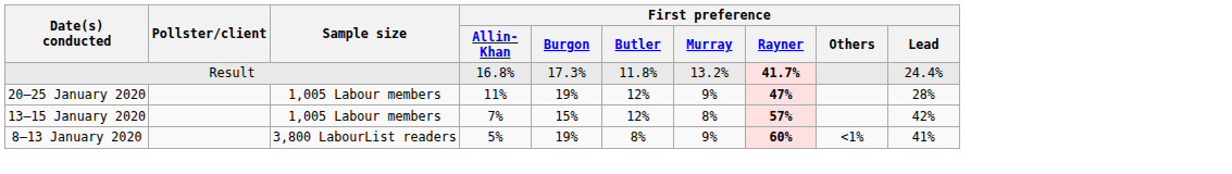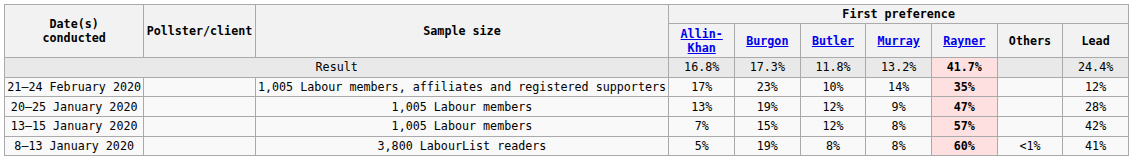+ row: 21–24 February 2020 | 1,005 Labour members, affiliates and registered supporters | 17% | 23% | 10% | 14% | 35% | 12%
20–25 January 2020 | First preference / Allin-Khan: 11% -> 13%
8–13 January 2020 | First preference / Murray: 9% -> 8%
